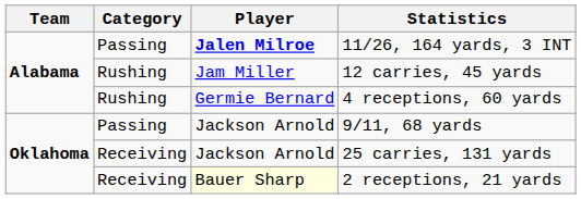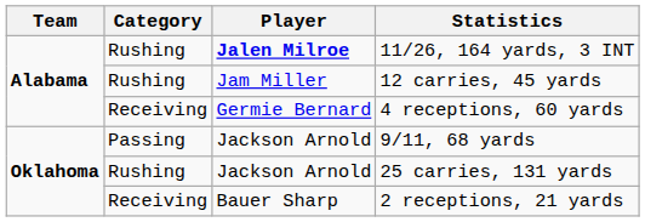11/26, 164 yards, 3 INT | Category: Passing -> Rushing
4 receptions, 60 yards | Category: Rushing -> Receiving
25 carries, 131 yards | Category: Receiving -> Rushing
2 receptions, 21 yards | Player: lightyellow background -> no background
